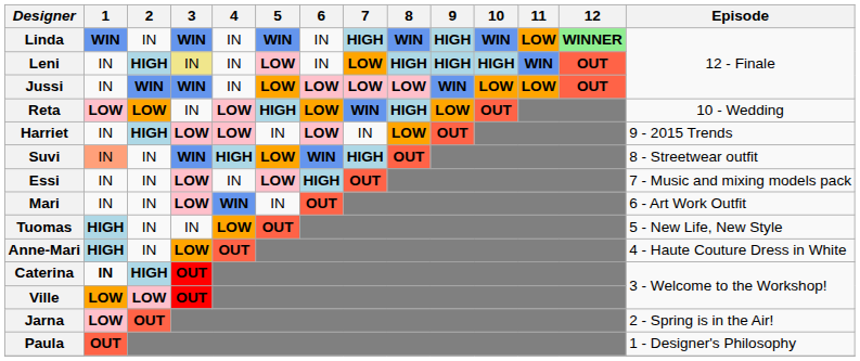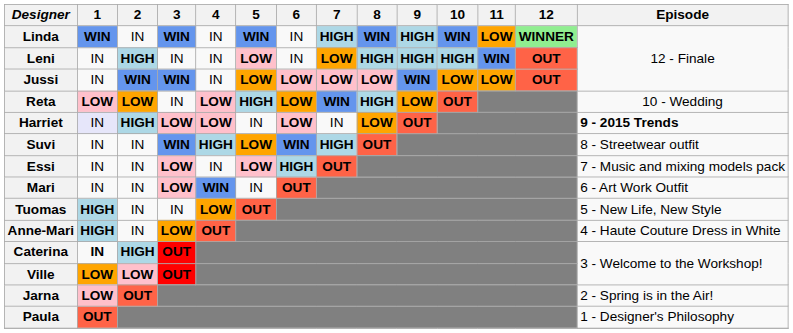Leni | 3: khaki background -> no background
Harriet | 1: no background -> lavender background
Harriet | Episode: normal -> bold
Suvi | 1: lightsalmon background -> no background
